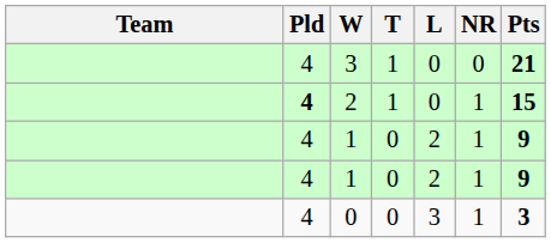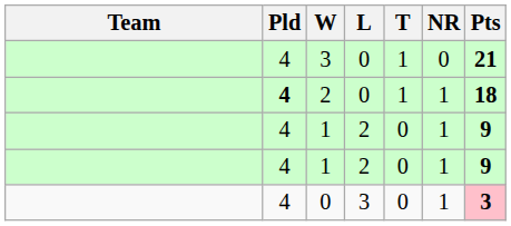columns swapped: L <-> T
row 3 | Pts: 15 -> 18
row 6 | Pts: no background -> pink background
